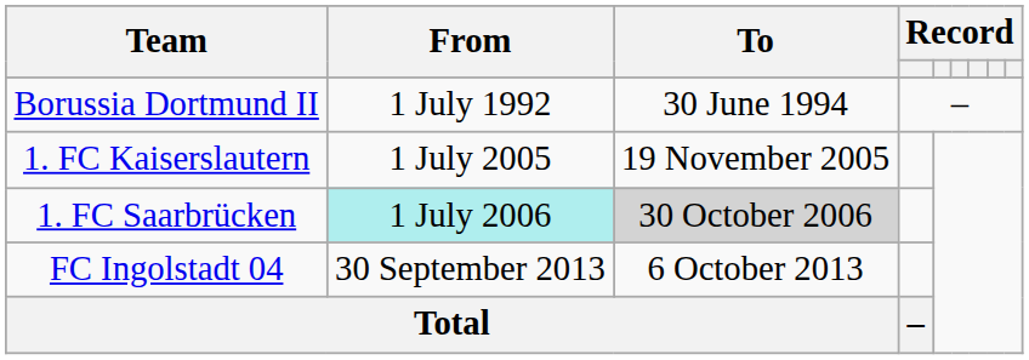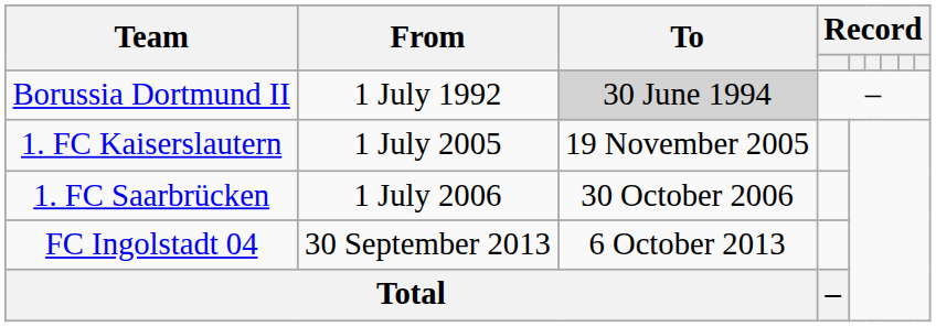Borussia Dortmund II | To: no background -> lightgrey background
1. FC Saarbrücken | From: paleturquoise background -> no background
1. FC Saarbrücken | To: lightgrey background -> no background
